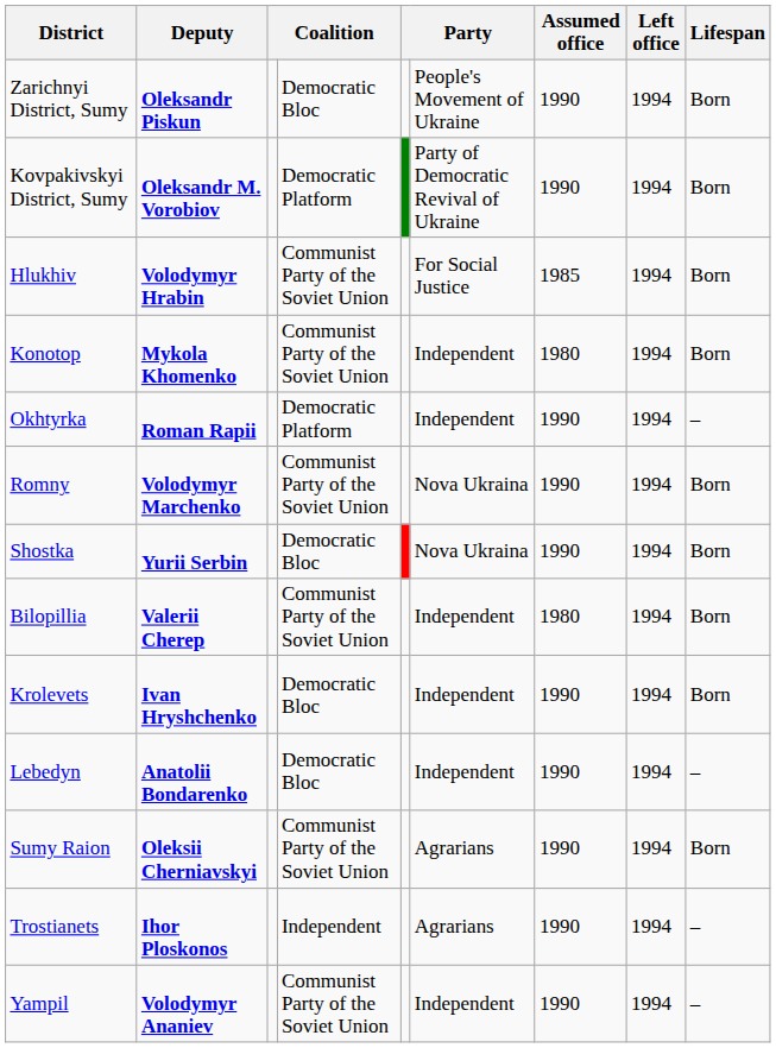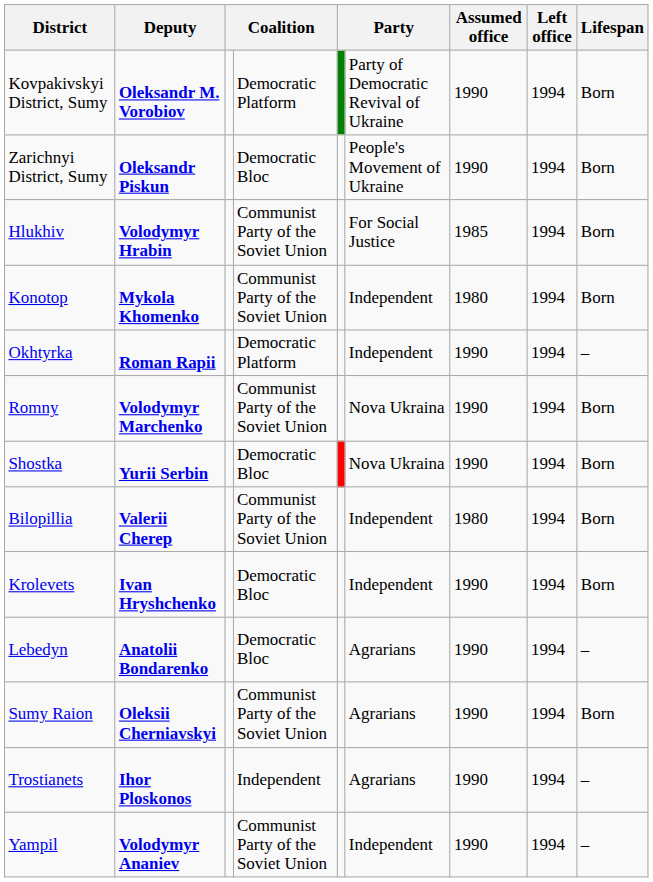rows swapped: Zarichnyi District, Sumy <-> Kovpakivskyi District, Sumy
Lebedyn | column 6: Independent -> Agrarians
